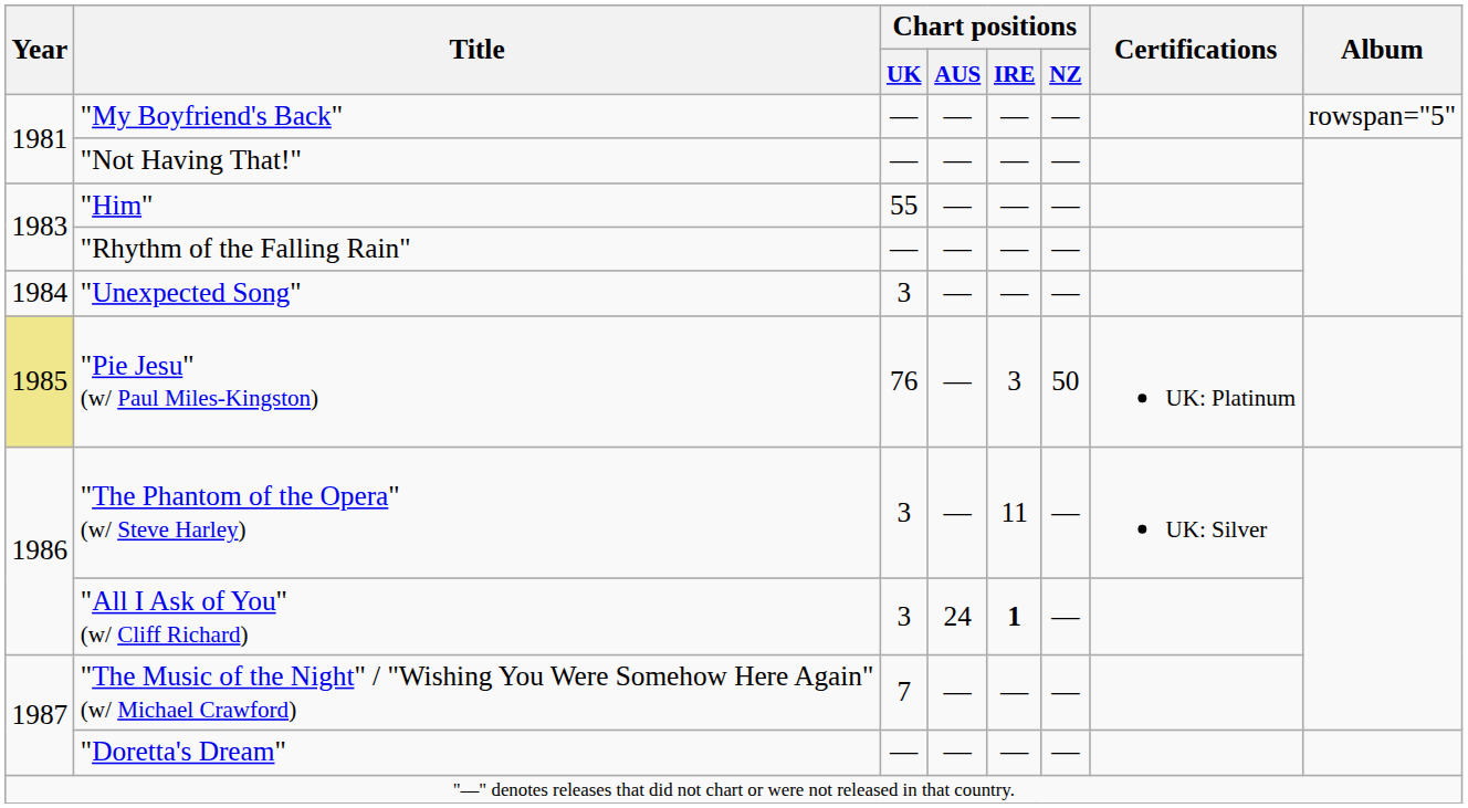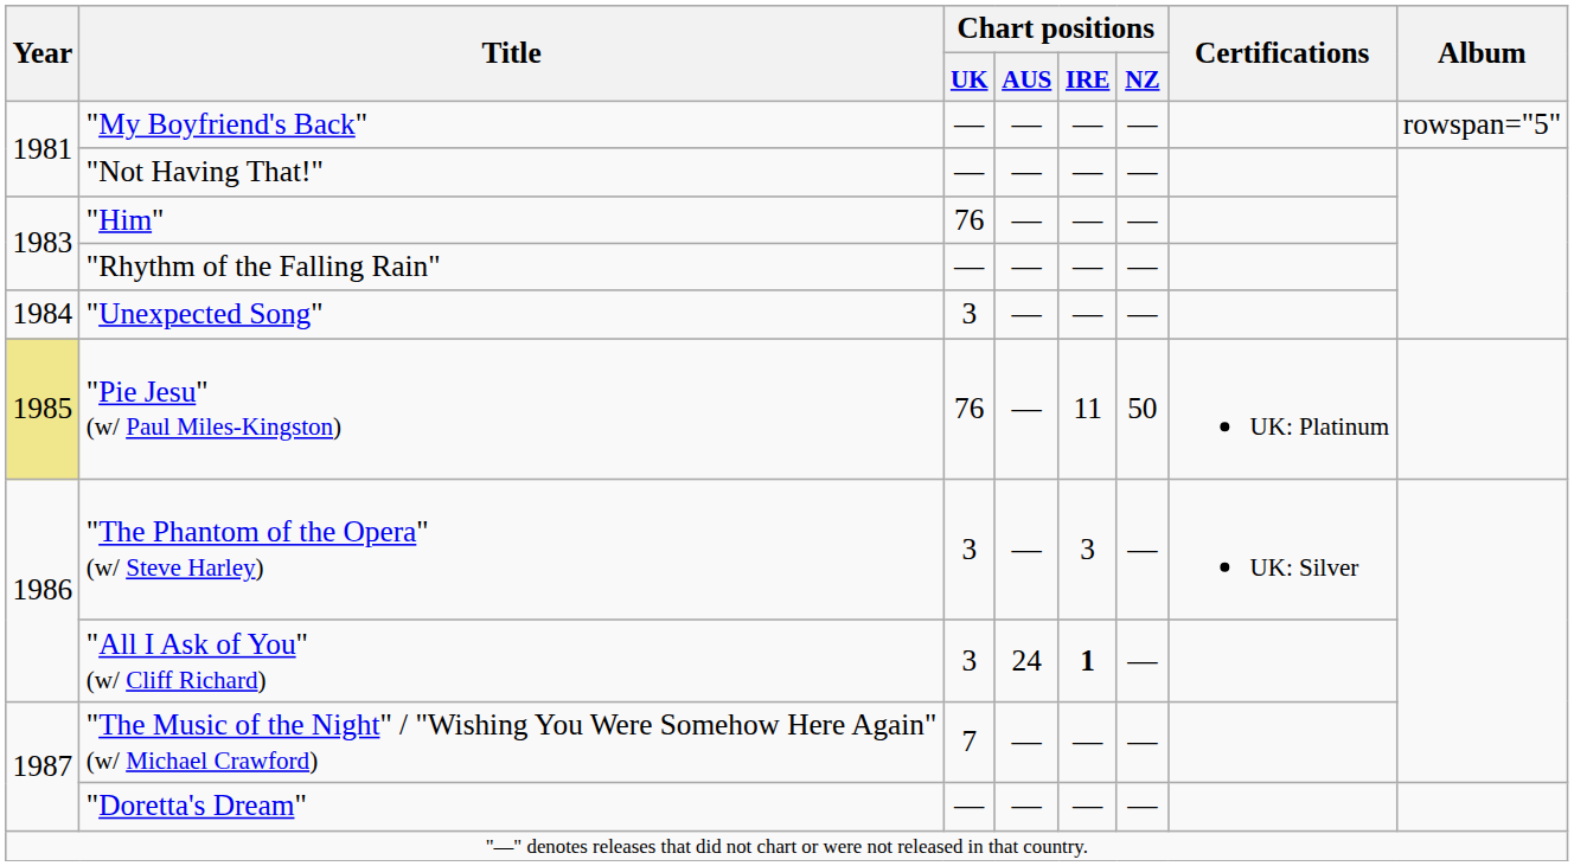"Him" | Chart positions / UK: 55 -> 76
"Pie Jesu" (w/ Paul Miles-Kingston) | Chart positions / IRE: 3 -> 11
"The Phantom of the Opera" (w/ Steve Harley) | Chart positions / IRE: 11 -> 3
